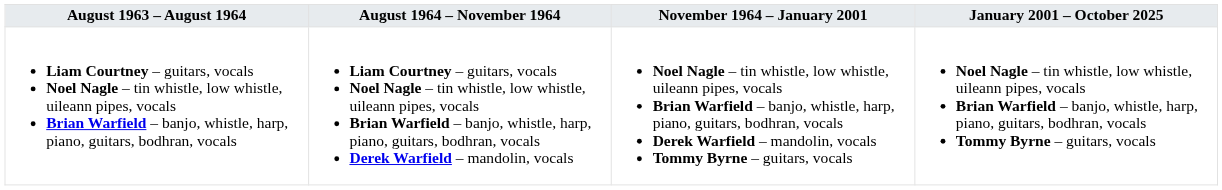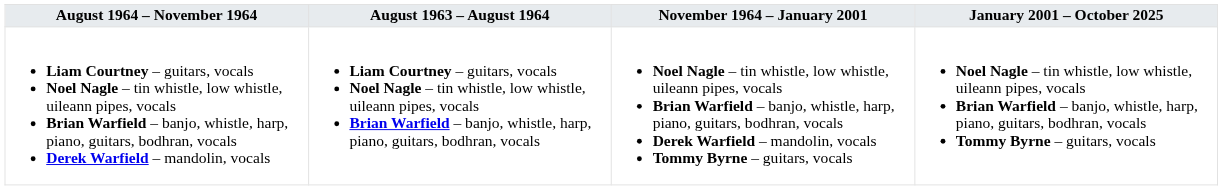columns swapped: August 1963 – August 1964 <-> August 1964 – November 1964
